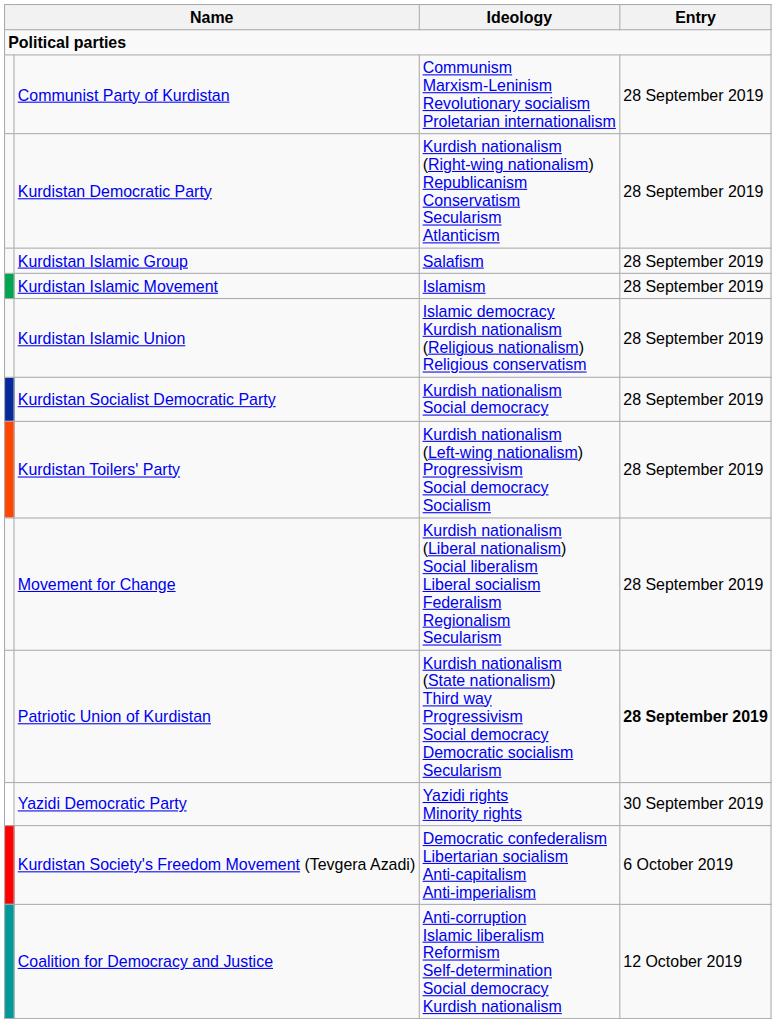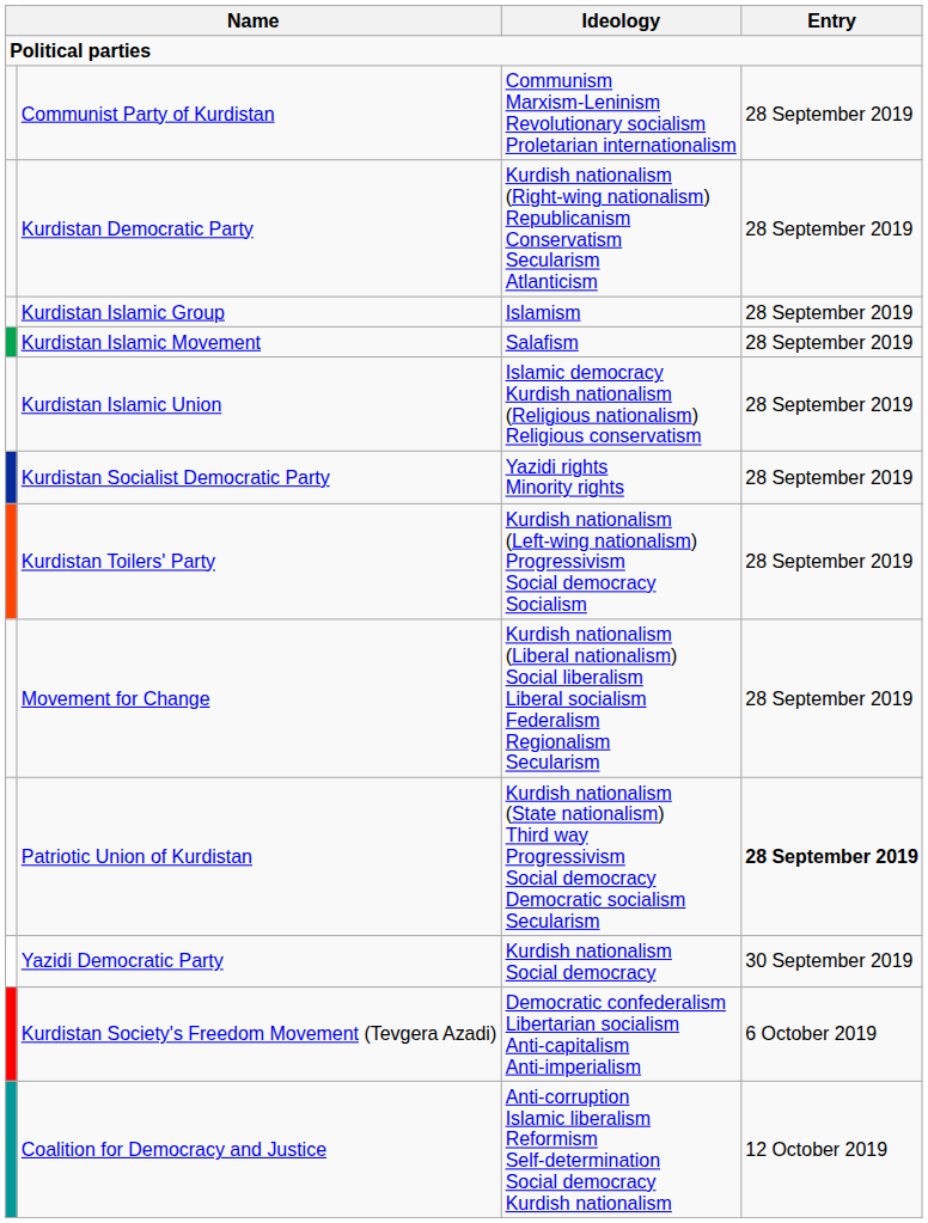Kurdistan Islamic Group | Ideology: Salafism -> Islamism
Kurdistan Islamic Movement | Ideology: Islamism -> Salafism
Kurdistan Socialist Democratic Party | Ideology: Kurdish nationalism Social democracy -> Yazidi rights Minority rights
Yazidi Democratic Party | Ideology: Yazidi rights Minority rights -> Kurdish nationalism Social democracy
